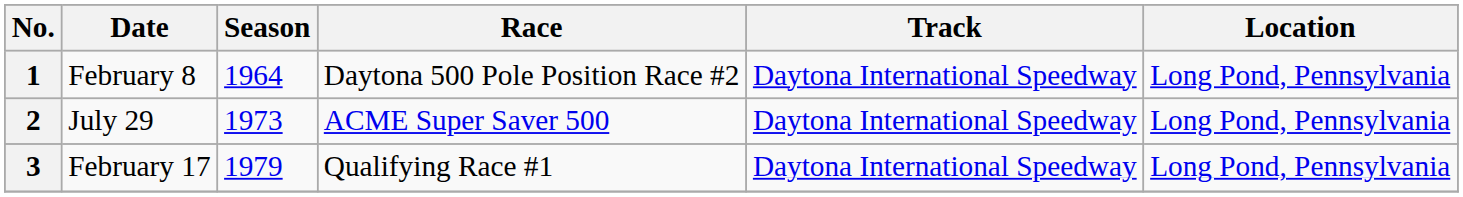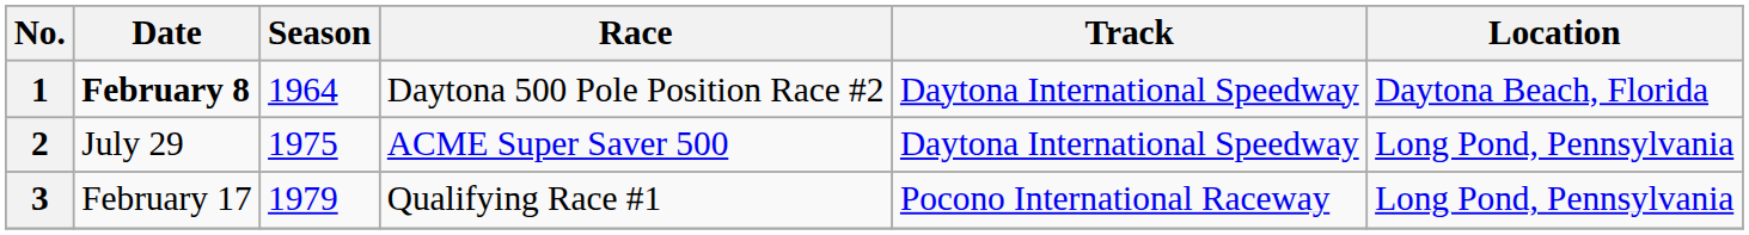1 | Date: normal -> bold
1 | Location: Long Pond, Pennsylvania -> Daytona Beach, Florida
2 | Season: 1973 -> 1975
3 | Track: Daytona International Speedway -> Pocono International Raceway
